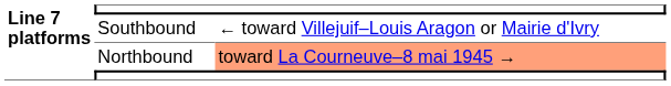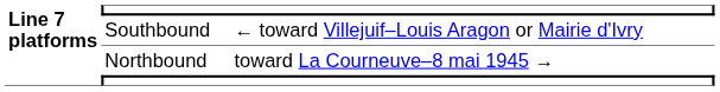Northbound | column 3: lightsalmon background -> no background
